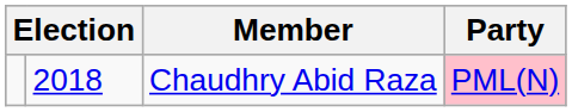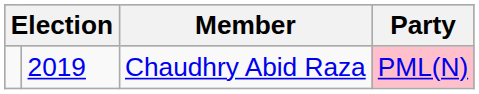Chaudhry Abid Raza | column 2: 2018 -> 2019
